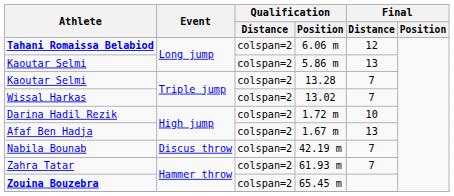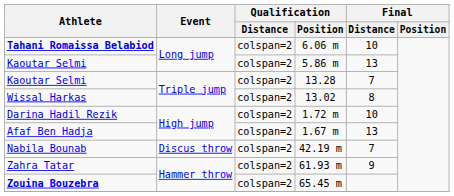6.06 m | Final / Distance: 12 -> 10
13.02 | Final / Distance: 7 -> 8
61.93 m | Final / Distance: 7 -> 9
